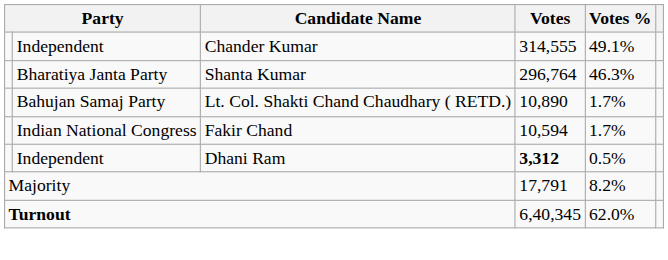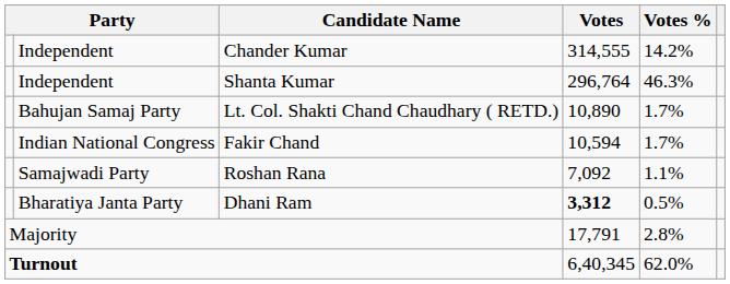Chander Kumar | Votes %: 49.1% -> 14.2%
Shanta Kumar | column 2: Bharatiya Janta Party -> Independent
+ row: Samajwadi Party | Roshan Rana | 7,092 | 1.1%
Dhani Ram | column 2: Independent -> Bharatiya Janta Party
Majority | Votes %: 8.2% -> 2.8%
